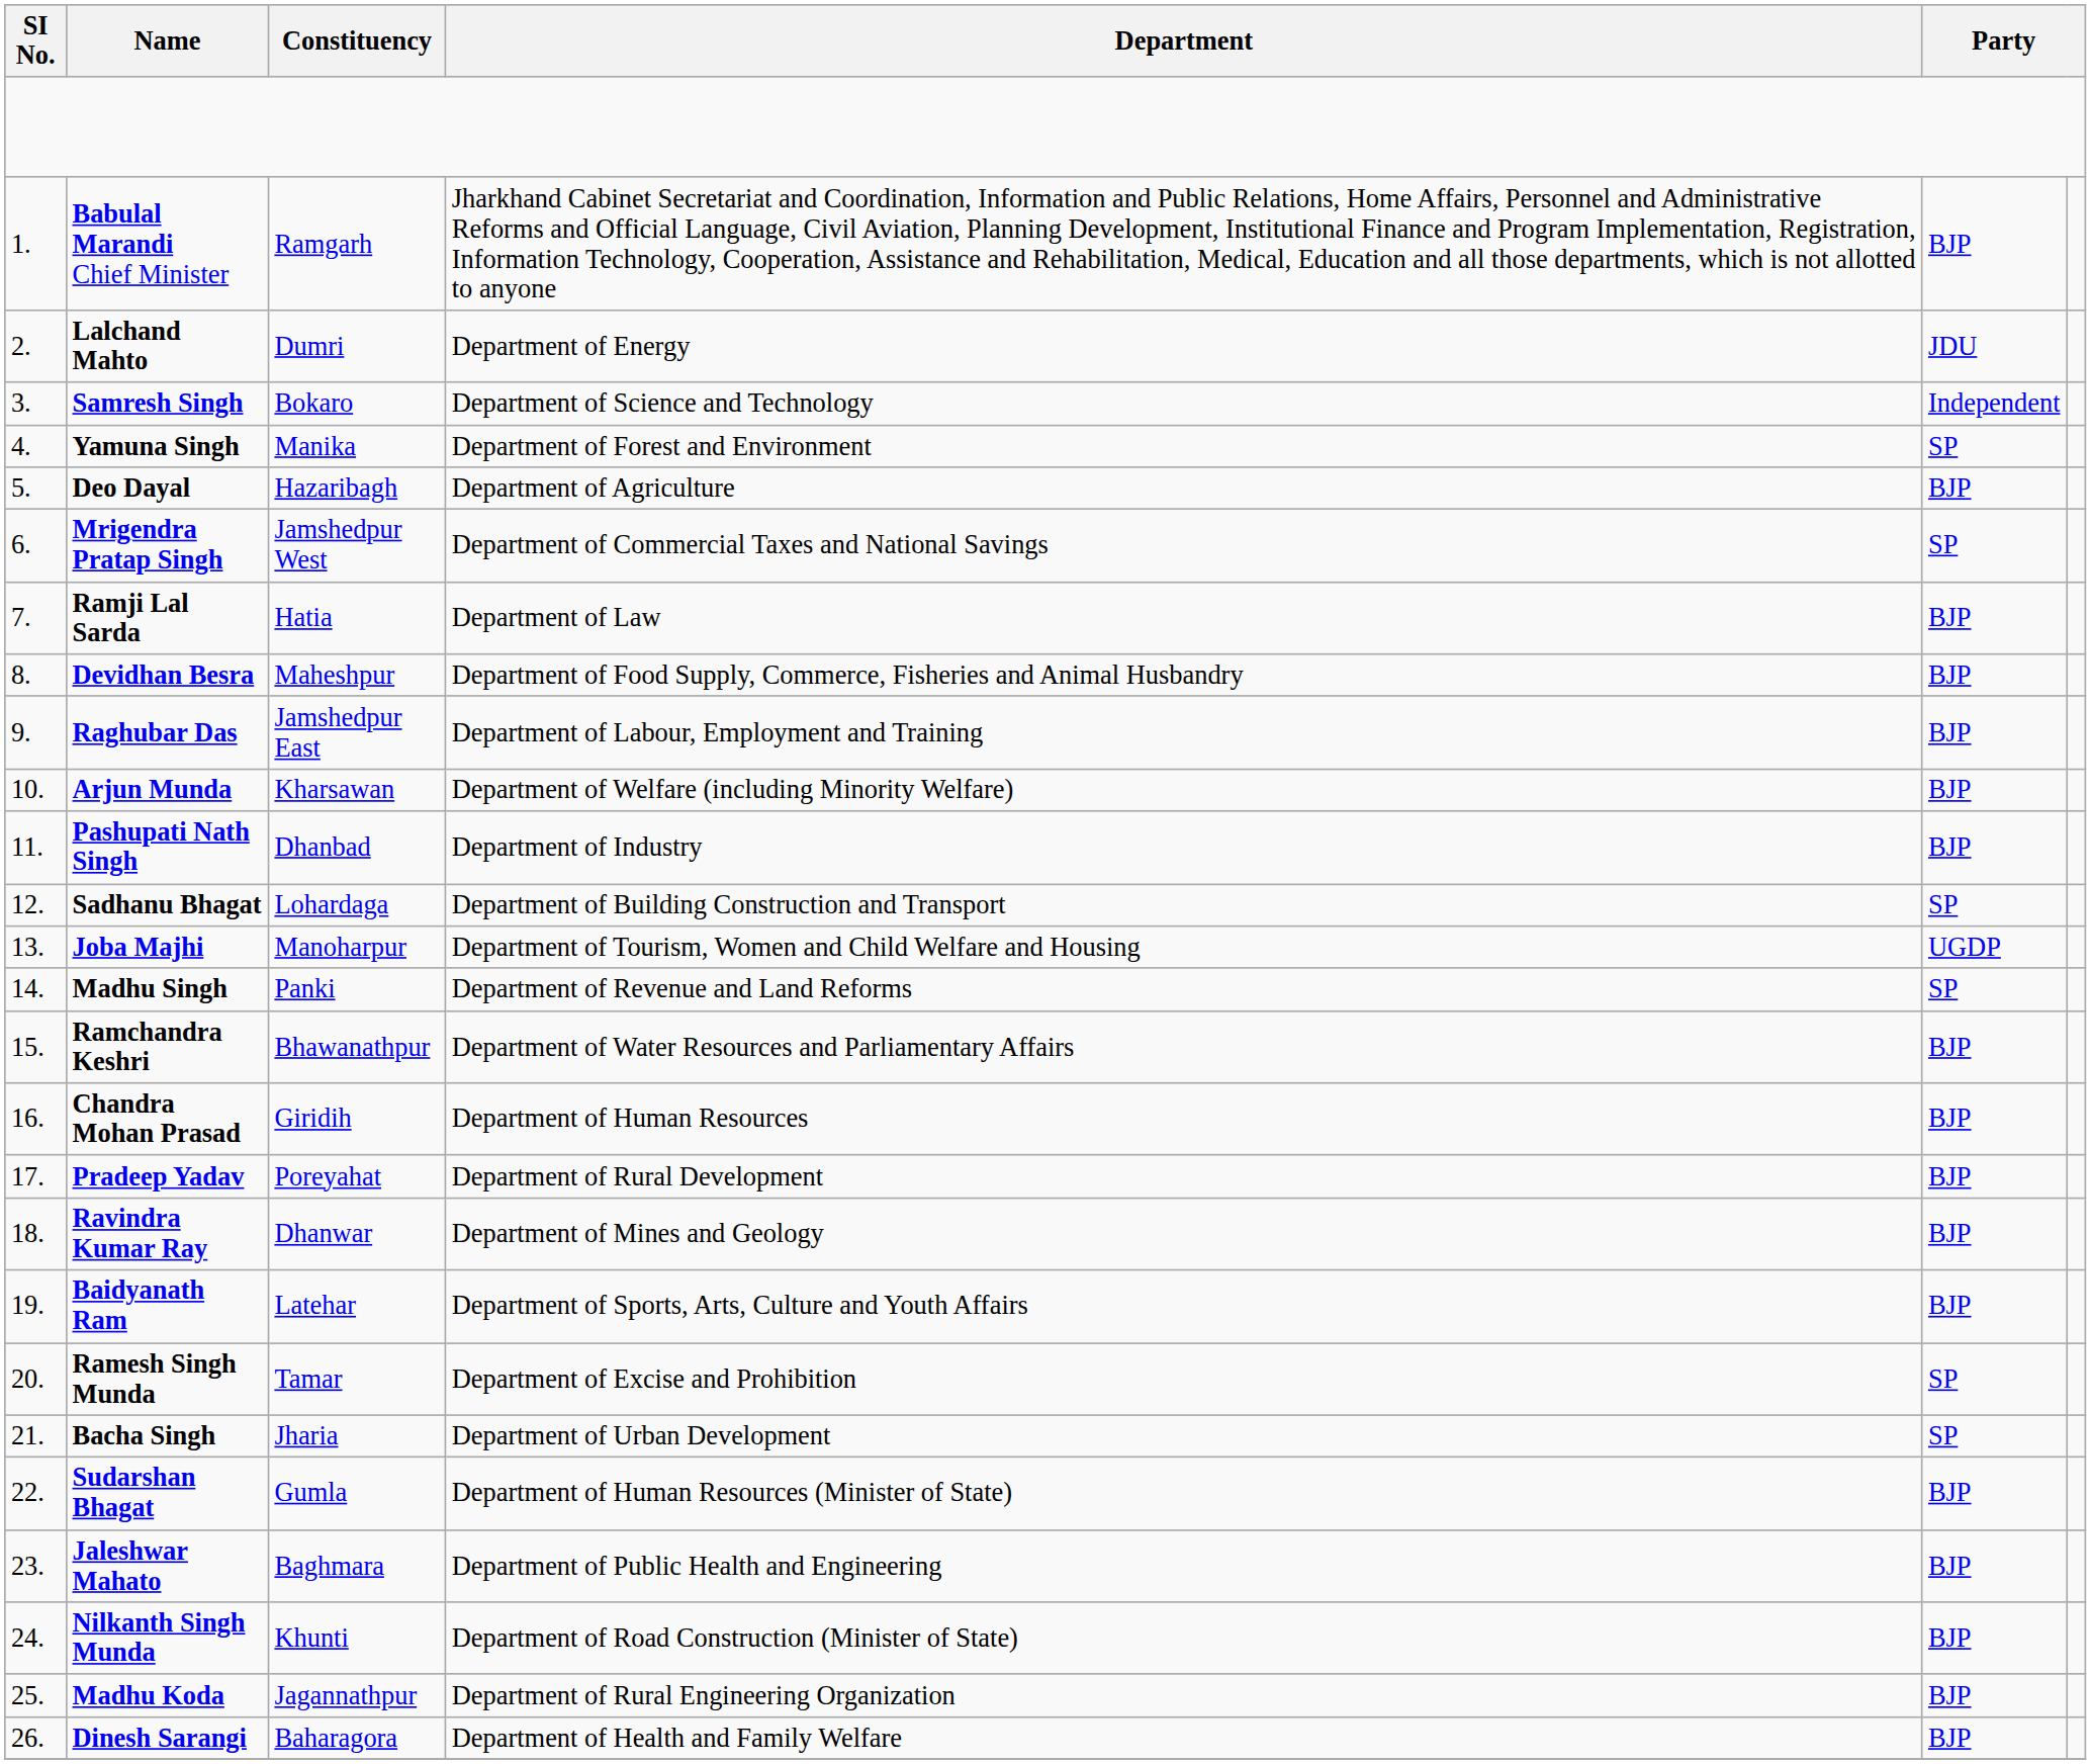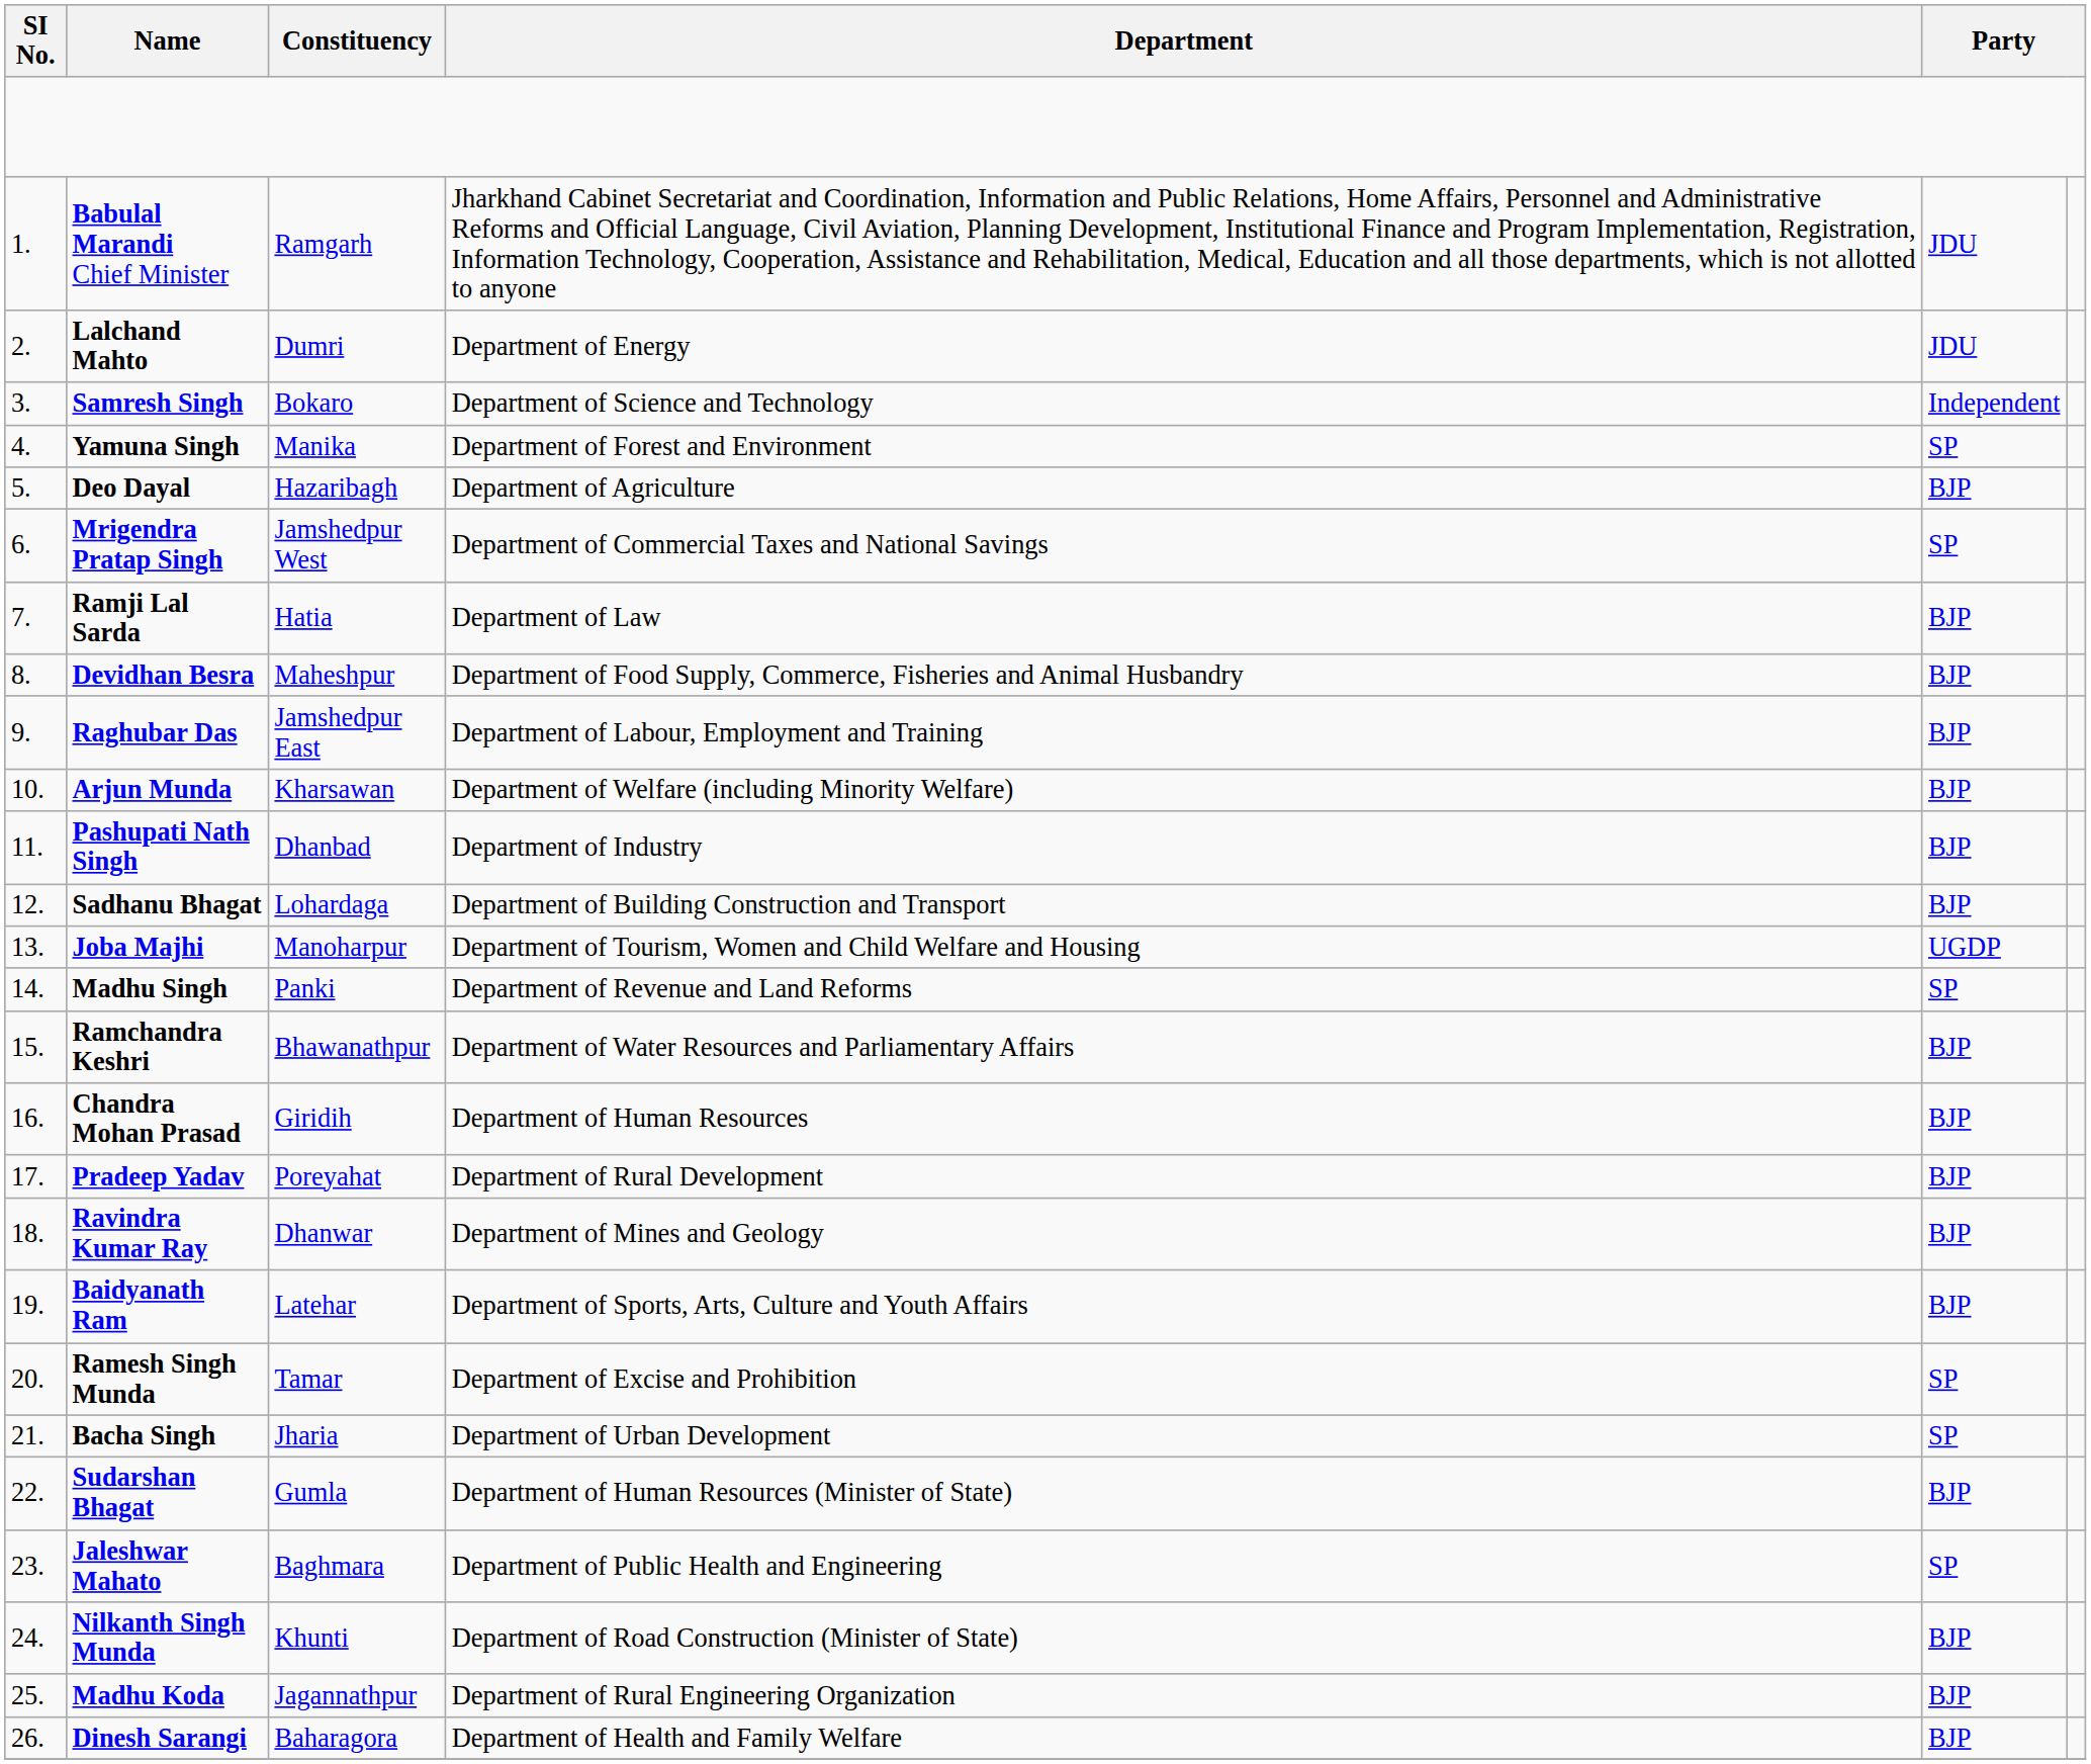Babulal Marandi Chief Minister | column 5: BJP -> JDU
Sadhanu Bhagat | column 5: SP -> BJP
Jaleshwar Mahato | column 5: BJP -> SP
